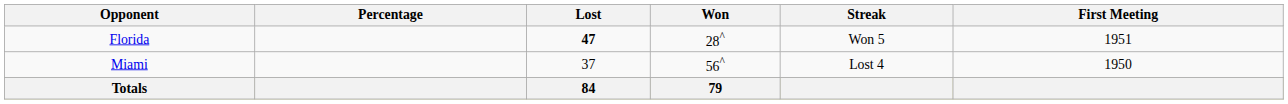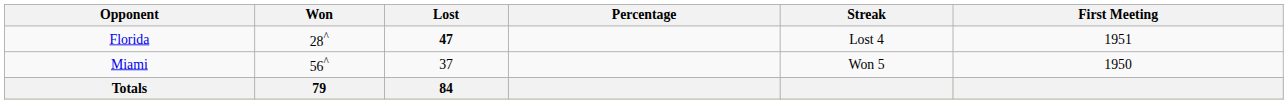columns swapped: Won <-> Percentage
Florida | Streak: Won 5 -> Lost 4
Miami | Streak: Lost 4 -> Won 5
